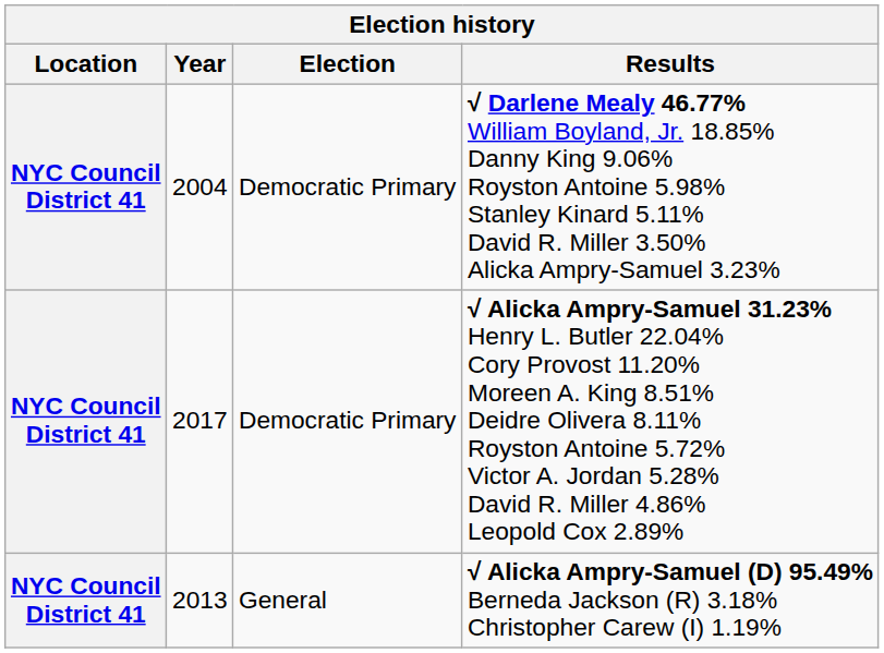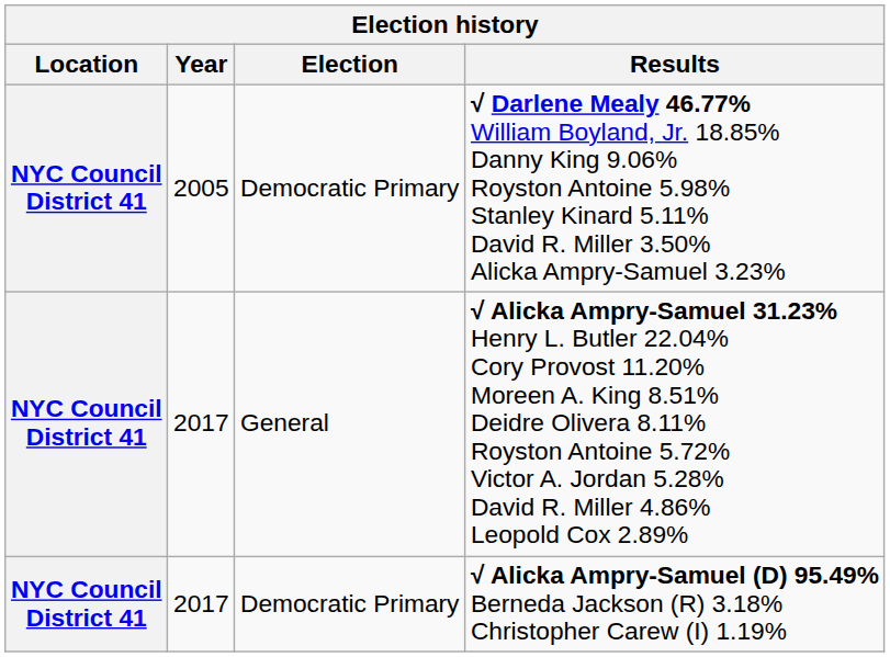row 3 | Year: 2004 -> 2005
row 4 | Election: Democratic Primary -> General
row 5 | Year: 2013 -> 2017
row 5 | Election: General -> Democratic Primary
